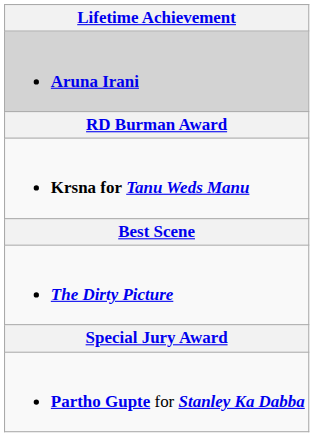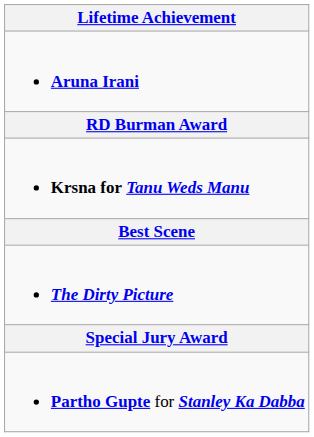Aruna Irani | column 1: lightgrey background -> no background
